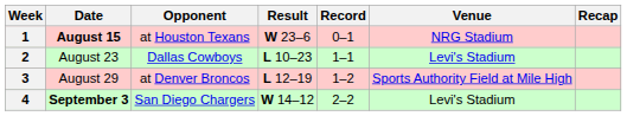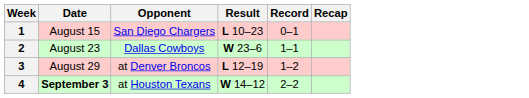- column: Venue | NRG Stadium | Levi's Stadium | Sports Authority Field at Mile High | Levi's Stadium
1 | Date: bold -> normal
1 | Opponent: at Houston Texans -> San Diego Chargers
1 | Result: W 23–6 -> L 10–23
2 | Result: L 10–23 -> W 23–6
4 | Opponent: San Diego Chargers -> at Houston Texans
